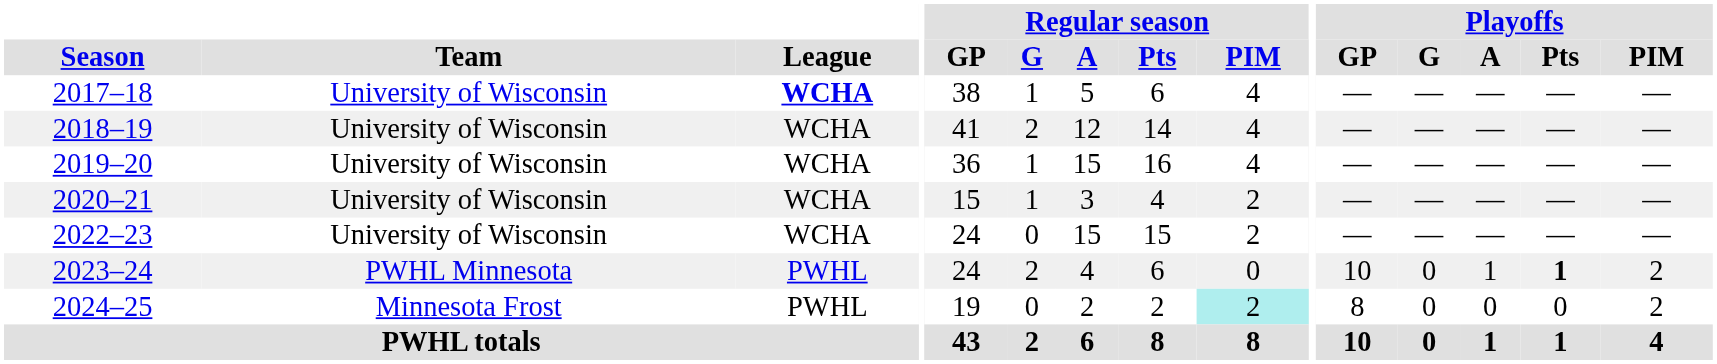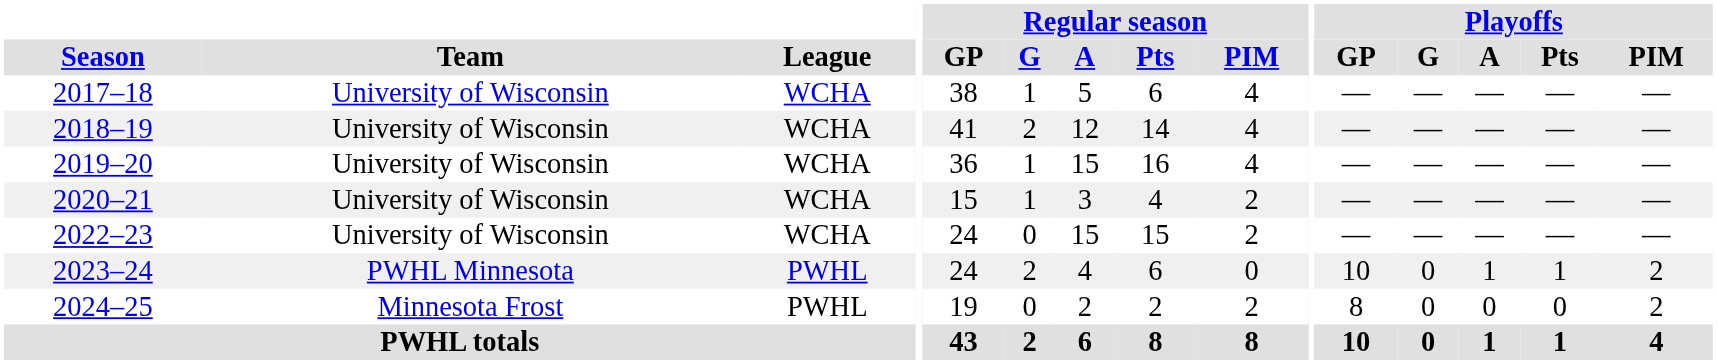2017–18 | League: bold -> normal
2023–24 | Playoffs / Pts: bold -> normal
2024–25 | Regular season / PIM: paleturquoise background -> no background
